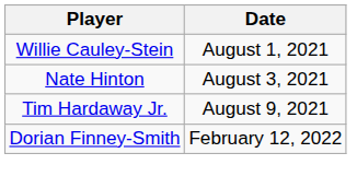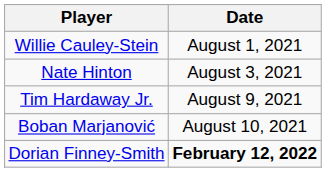+ row: Boban Marjanović | August 10, 2021
Dorian Finney-Smith | Date: normal -> bold
